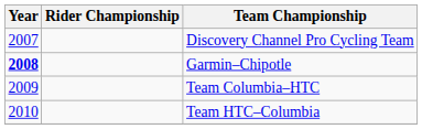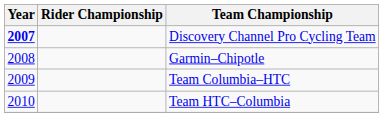Discovery Channel Pro Cycling Team | Year: normal -> bold
Garmin–Chipotle | Year: bold -> normal
